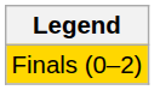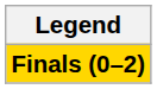row 2 | column 1: normal -> bold
